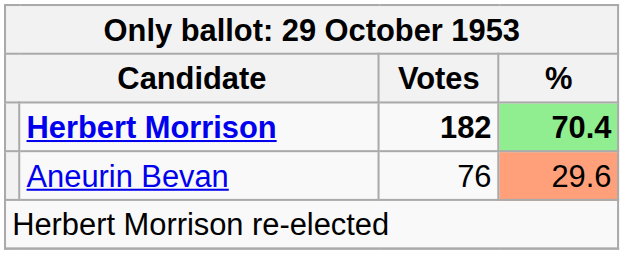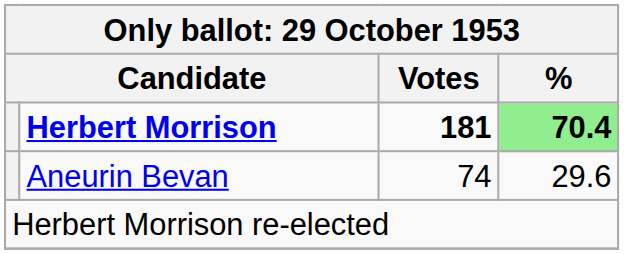Herbert Morrison | Votes: 182 -> 181
Aneurin Bevan | Votes: 76 -> 74
Aneurin Bevan | %: lightsalmon background -> no background
